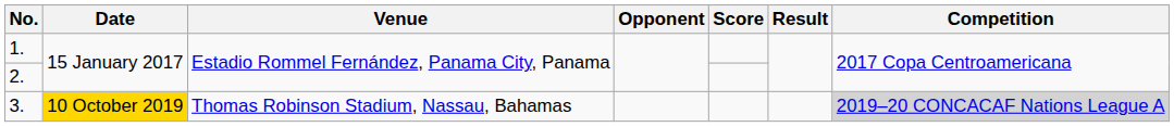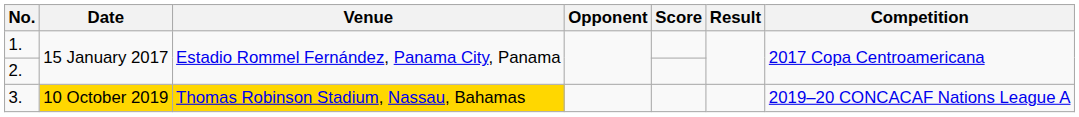3. | Venue: no background -> gold background
3. | Competition: lightgrey background -> no background
